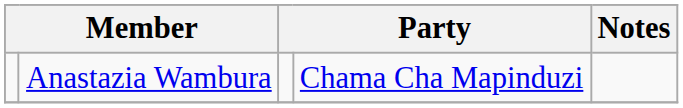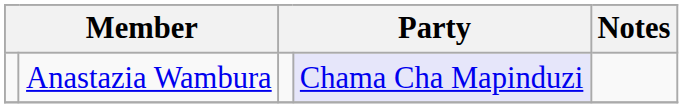Anastazia Wambura | column 4: no background -> lavender background
